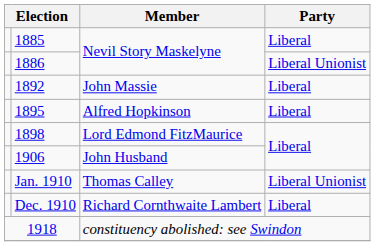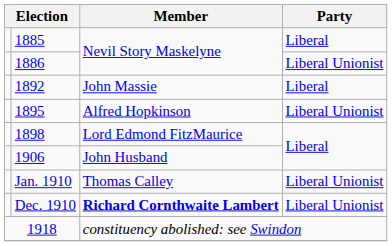1895 | Party: Liberal -> Liberal Unionist
Dec. 1910 | Member: normal -> bold
Dec. 1910 | Party: Liberal -> Liberal Unionist
